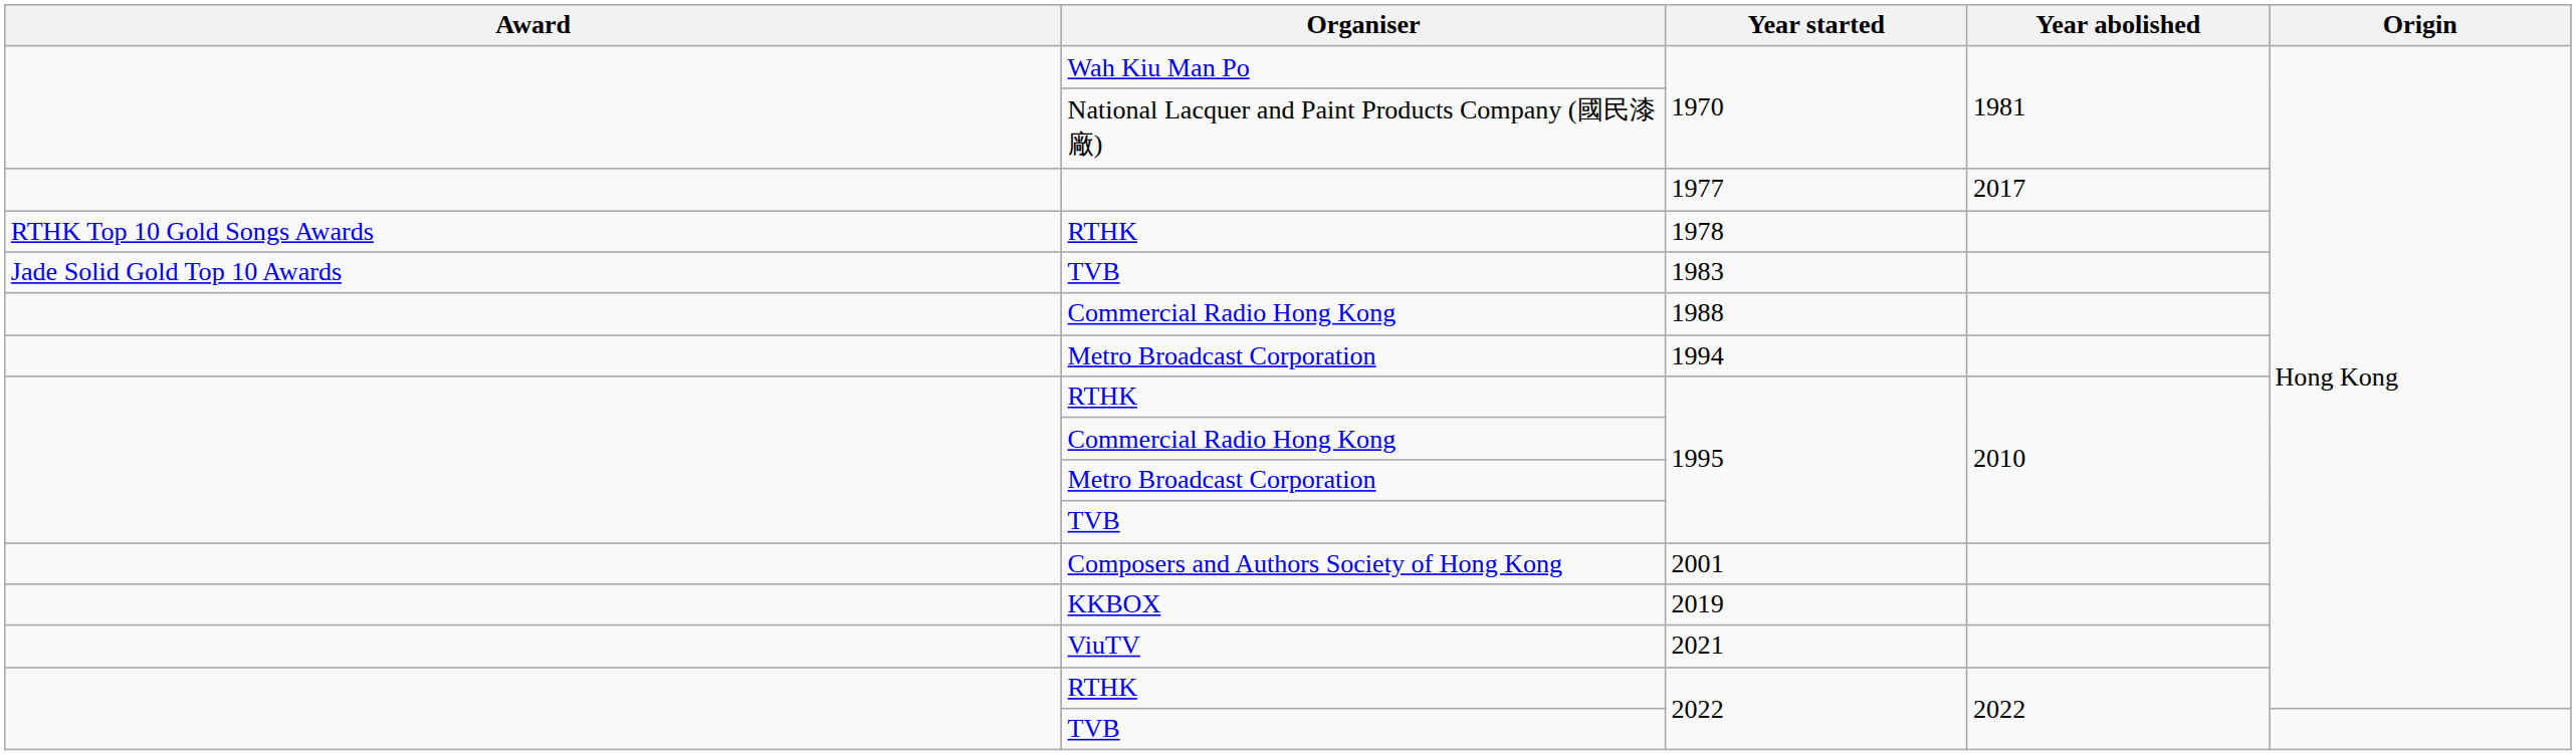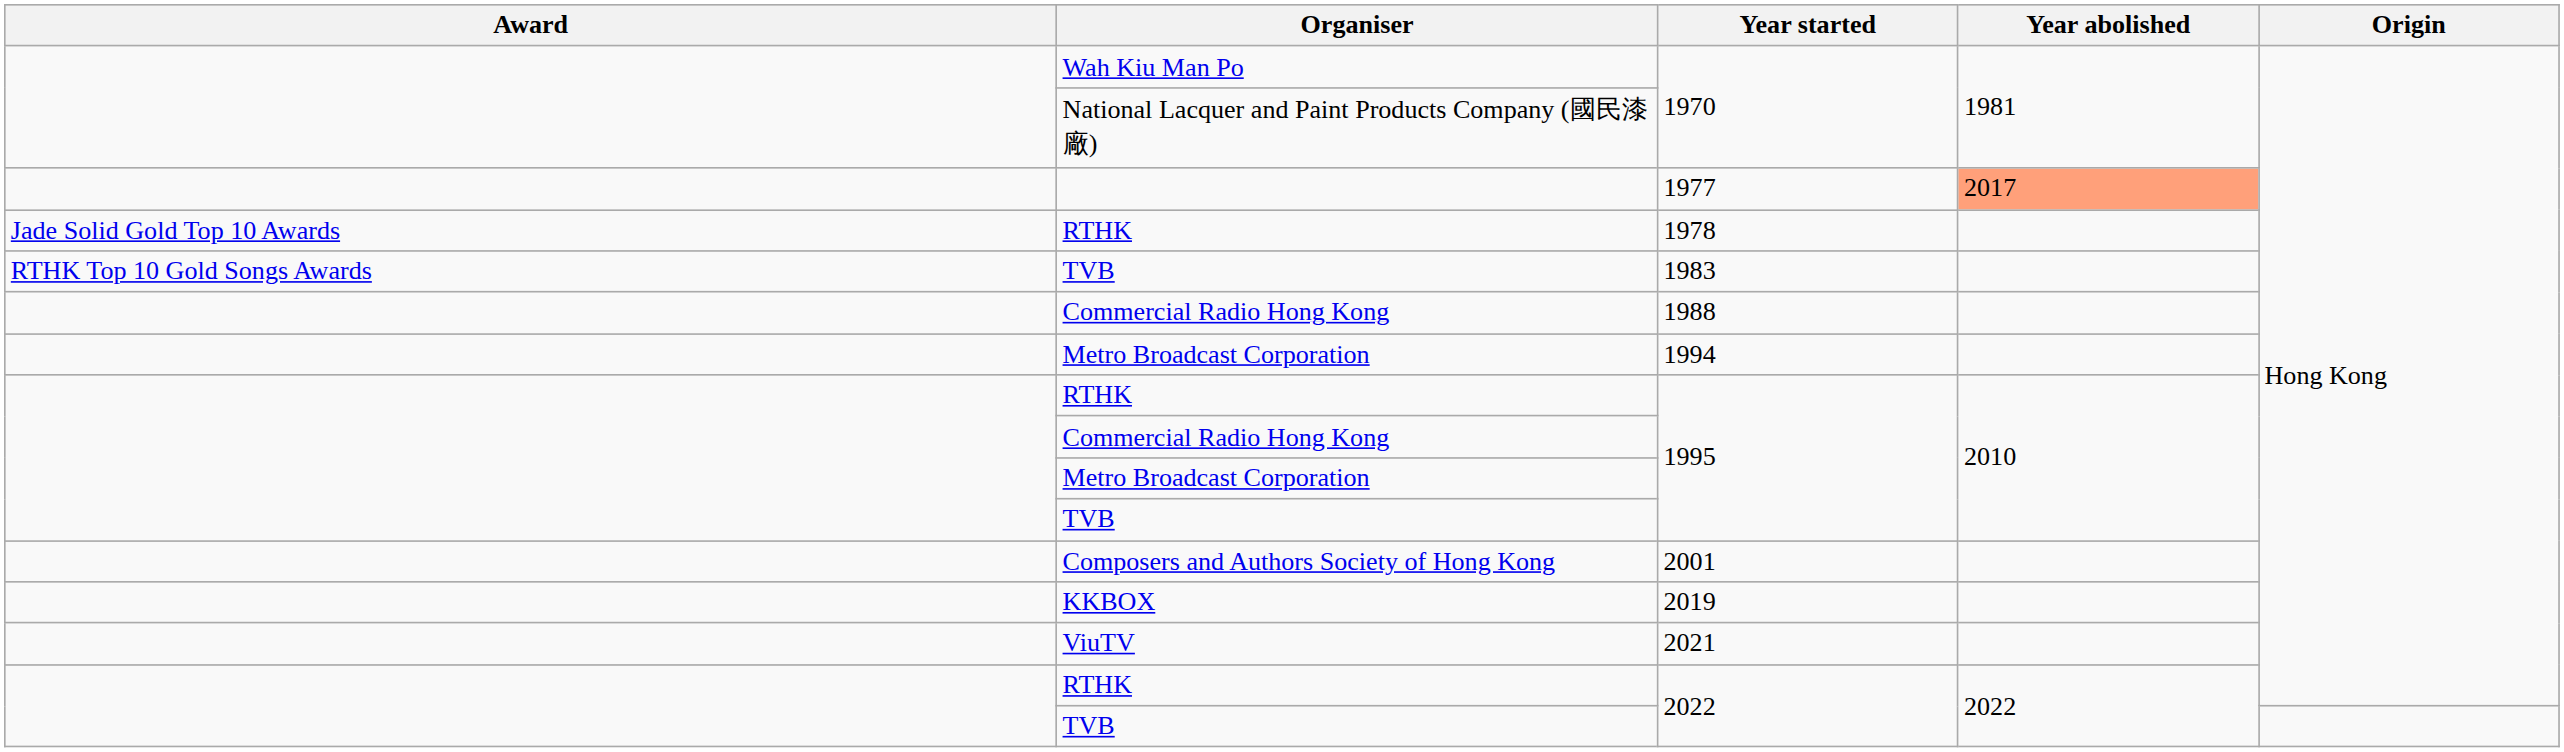1977 | Year abolished: no background -> lightsalmon background
1978 | Award: RTHK Top 10 Gold Songs Awards -> Jade Solid Gold Top 10 Awards
1983 | Award: Jade Solid Gold Top 10 Awards -> RTHK Top 10 Gold Songs Awards
